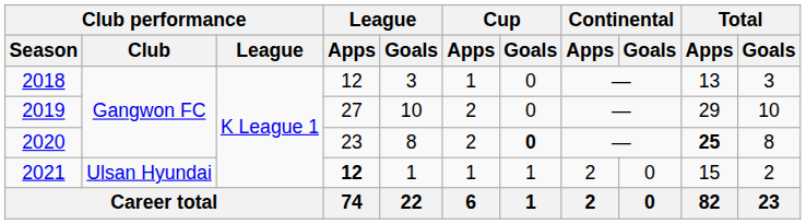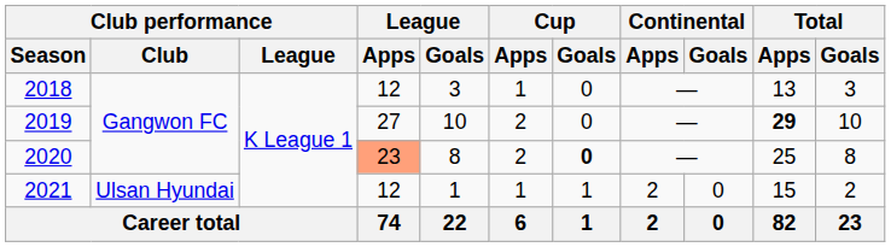2019 | Total / Apps: normal -> bold
2020 | League / Apps: no background -> lightsalmon background
2020 | Total / Apps: bold -> normal
2021 | League / Apps: bold -> normal
